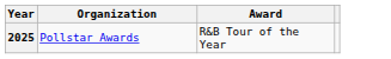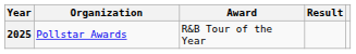+ column: Result
